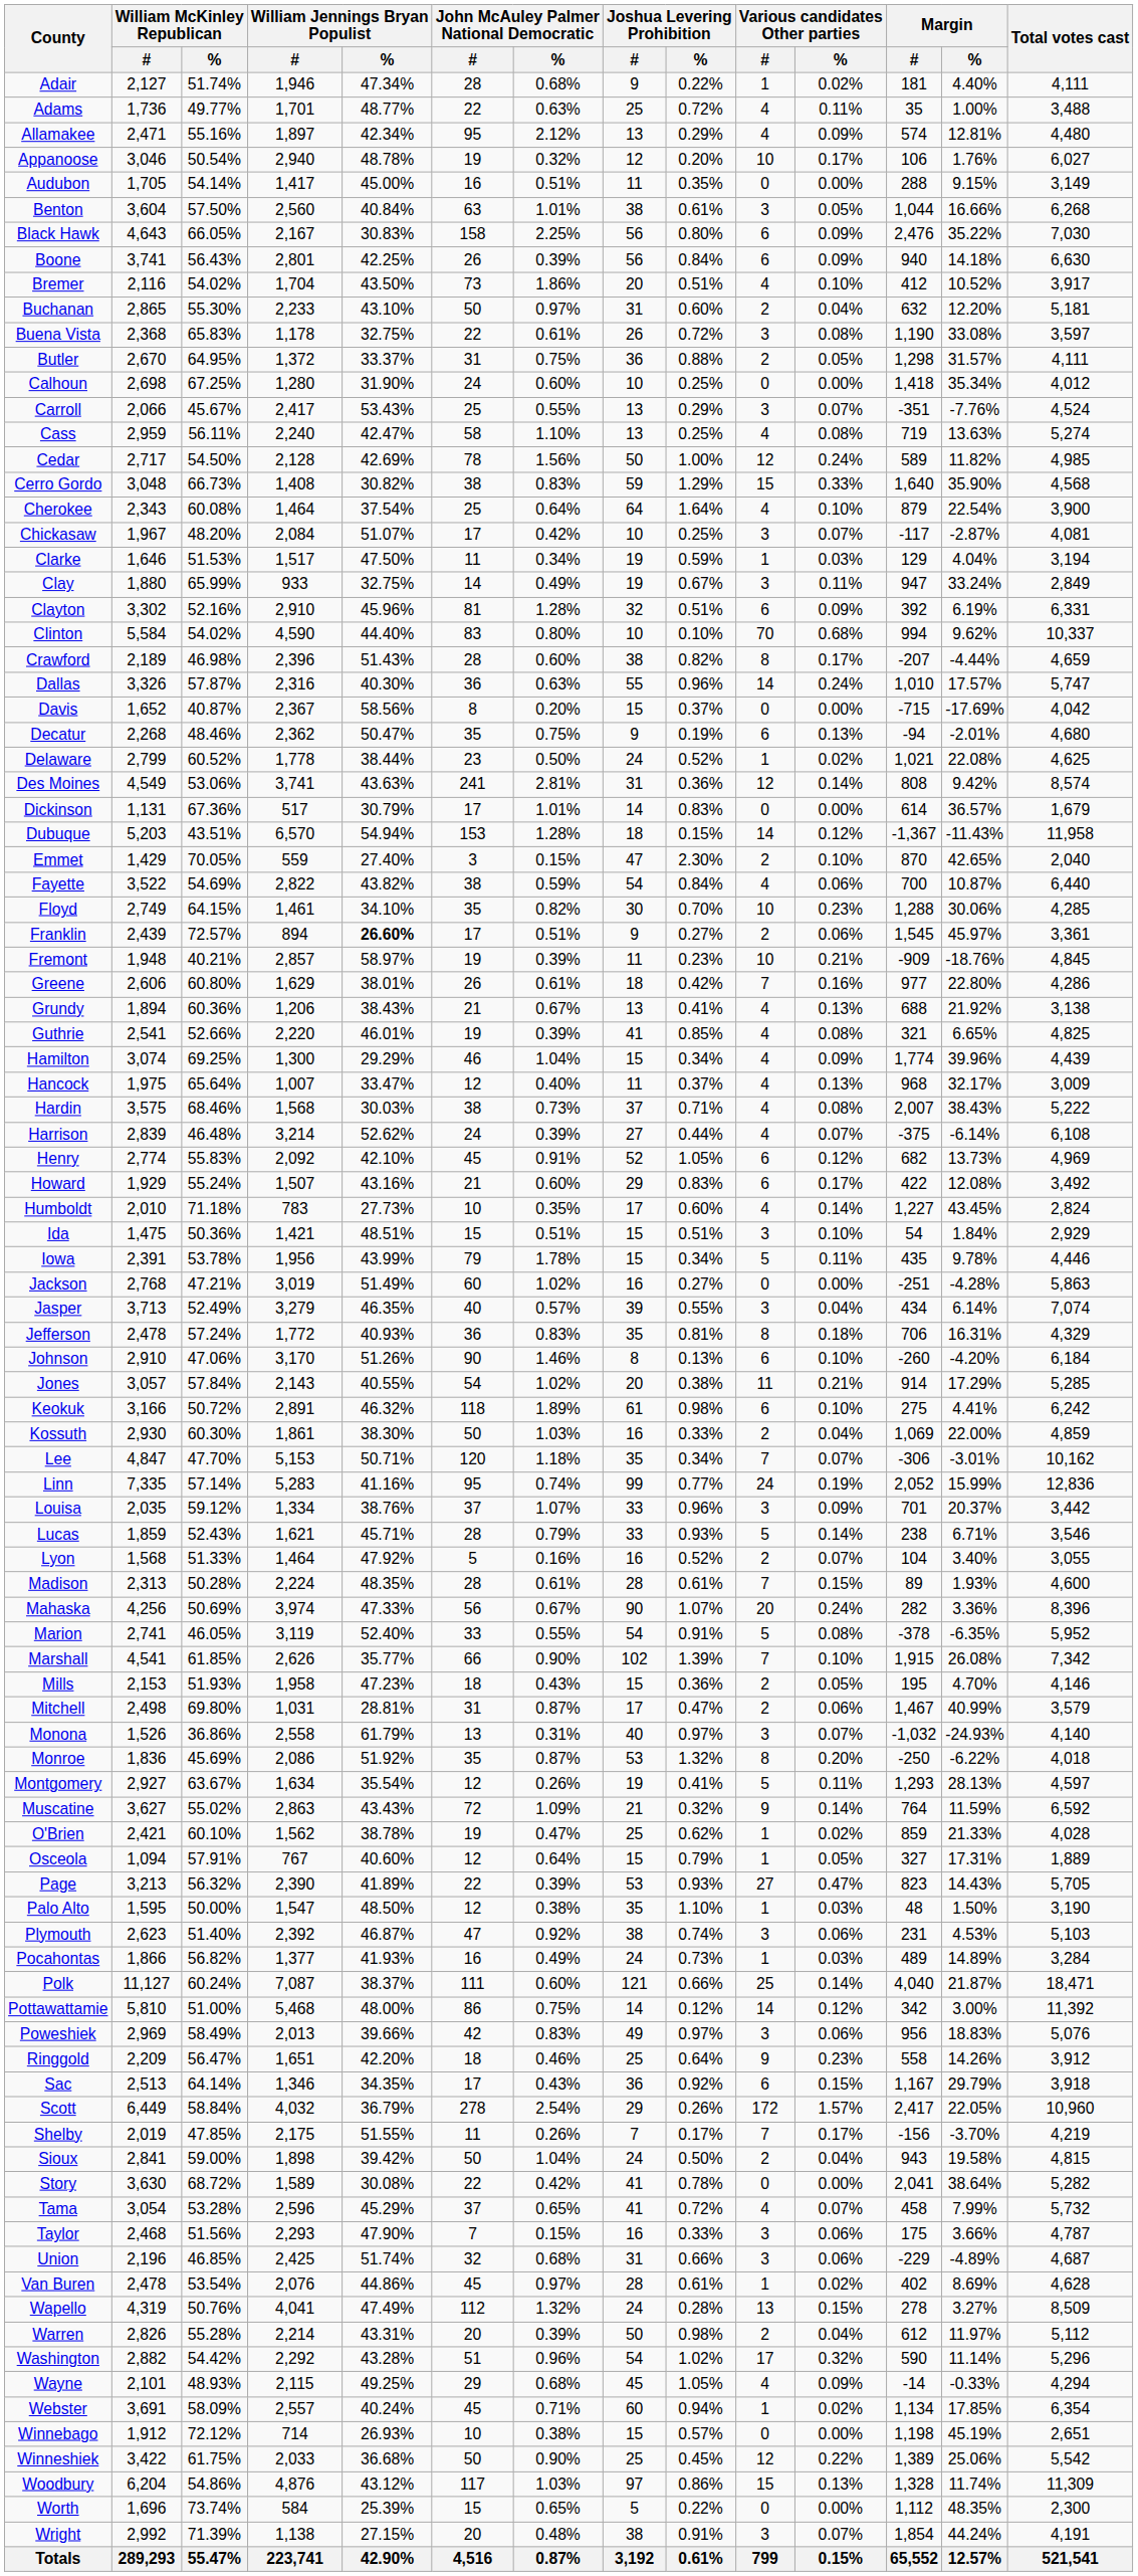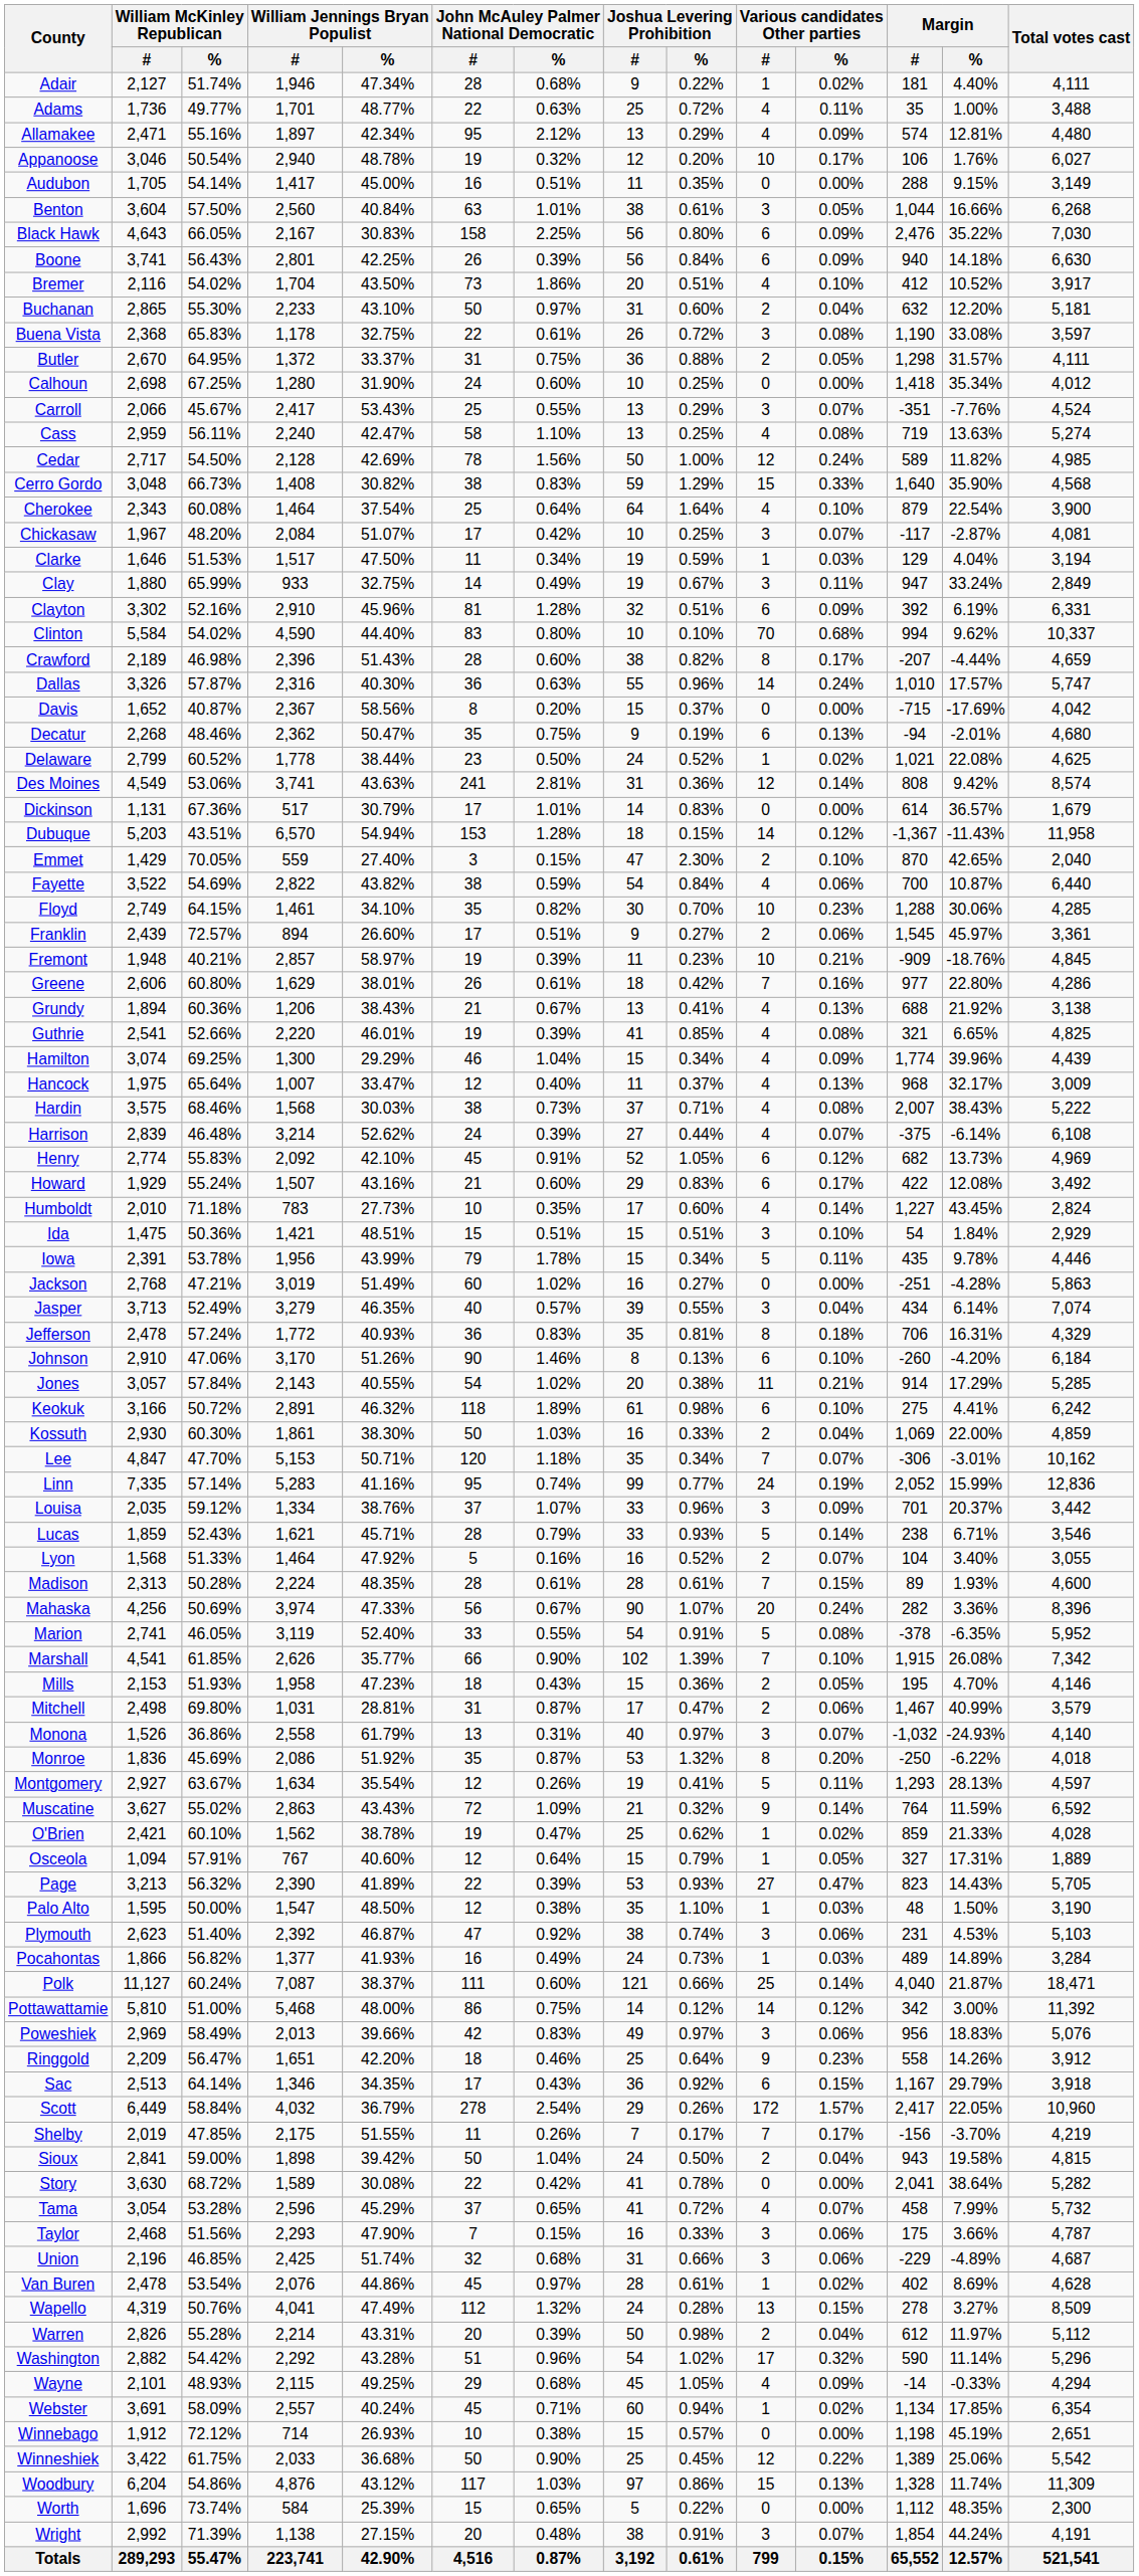Franklin | William Jennings Bryan Populist / %: bold -> normal
